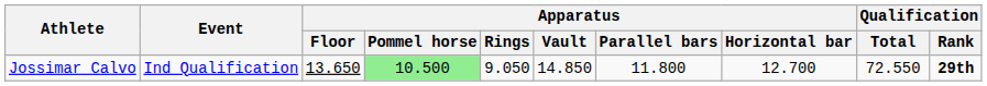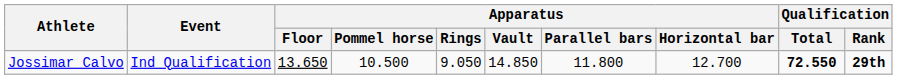Jossimar Calvo | Apparatus / Pommel horse: lightgreen background -> no background
Jossimar Calvo | Qualification / Total: normal -> bold
